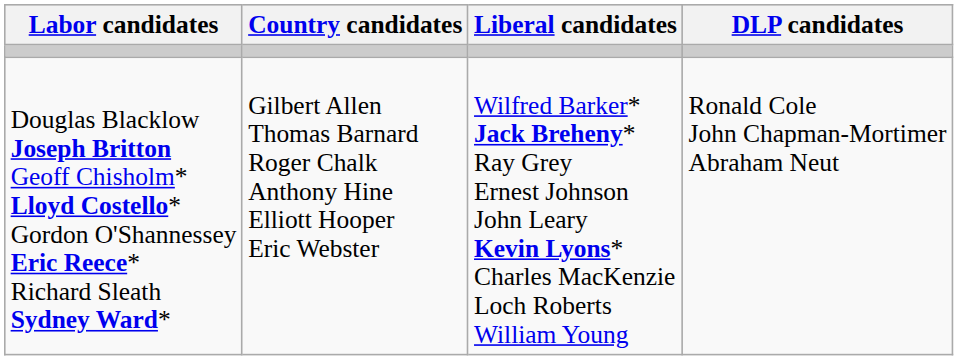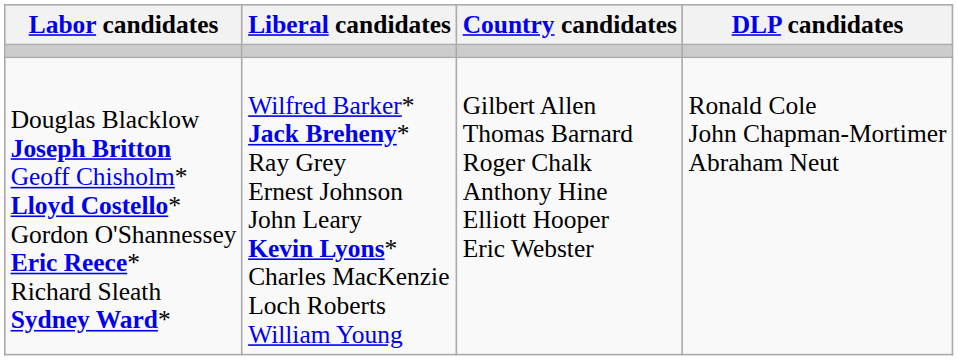columns swapped: Liberal candidates <-> Country candidates
